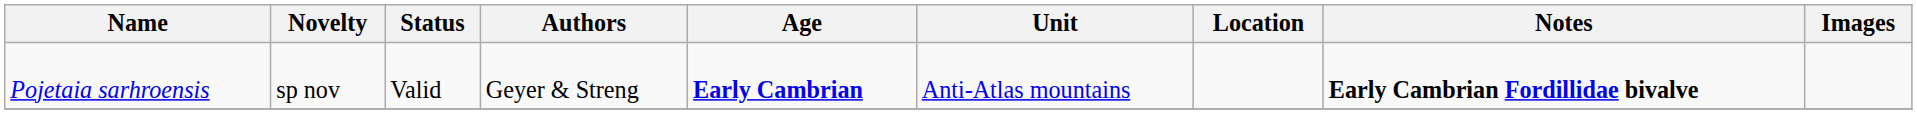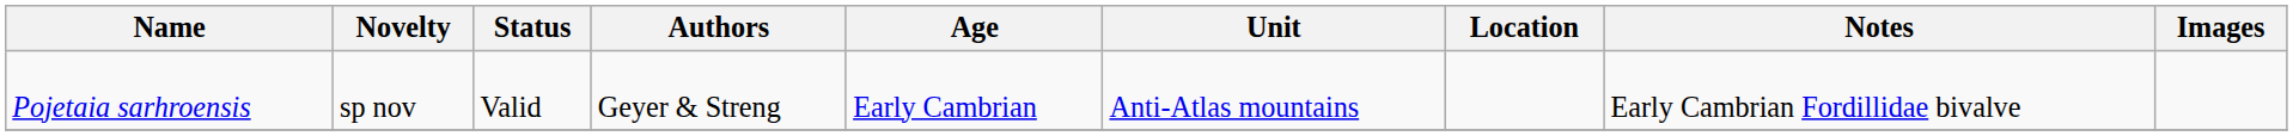Pojetaia sarhroensis | Age: bold -> normal
Pojetaia sarhroensis | Notes: bold -> normal
